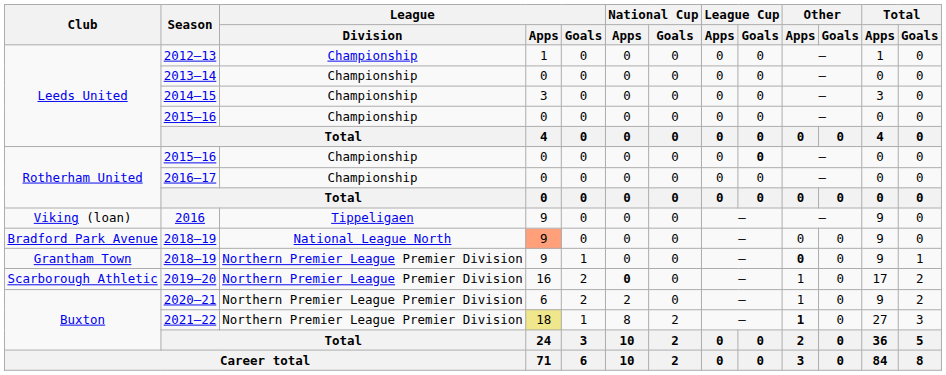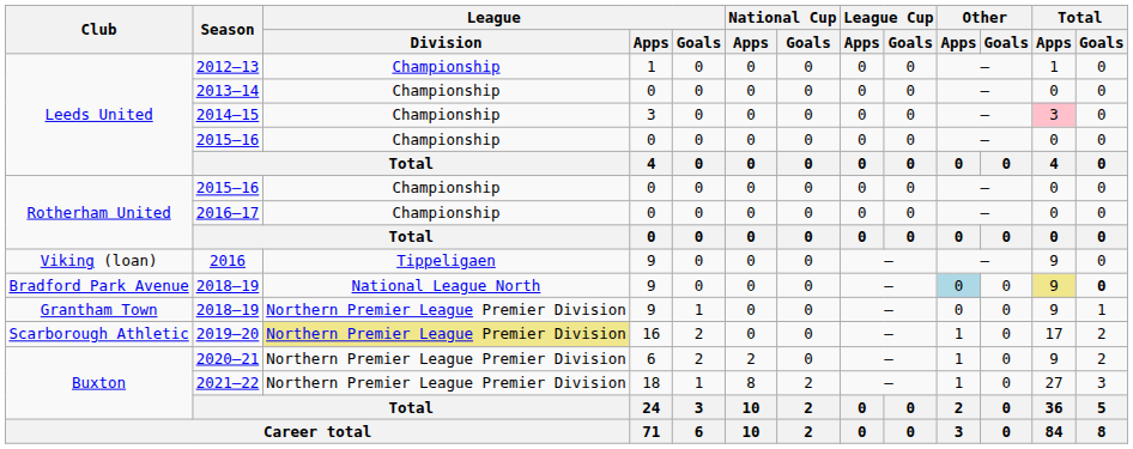2014–15 | Total / Apps: no background -> pink background
Rotherham United / 2015–16 | League Cup / Goals: bold -> normal
Bradford Park Avenue / 2018–19 | League / Apps: lightsalmon background -> no background
Bradford Park Avenue / 2018–19 | Other / Apps: no background -> lightblue background
Bradford Park Avenue / 2018–19 | Total / Apps: no background -> khaki background
Bradford Park Avenue / 2018–19 | Total / Goals: normal -> bold
Grantham Town / 2018–19 | Other / Apps: bold -> normal
2019–20 | League / Division: no background -> khaki background
2019–20 | National Cup / Apps: bold -> normal
2021–22 | League / Apps: khaki background -> no background
2021–22 | Other / Apps: bold -> normal
